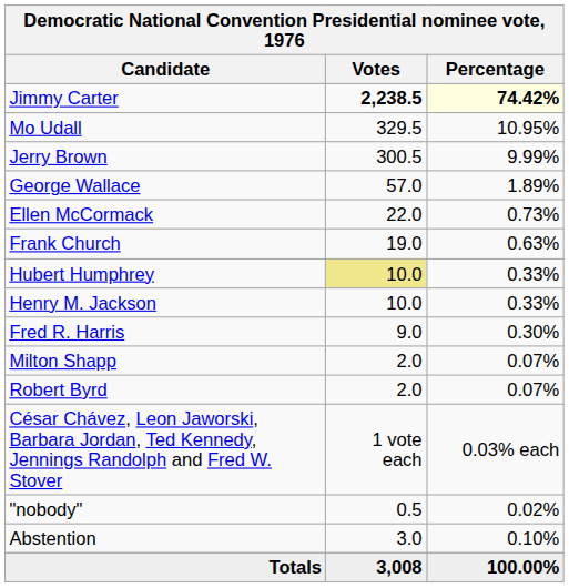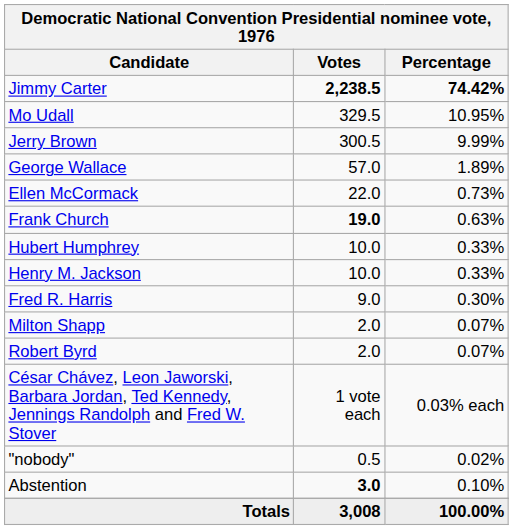Jimmy Carter | Percentage: lightyellow background -> no background
Frank Church | Votes: normal -> bold
Hubert Humphrey | Votes: khaki background -> no background
Abstention | Votes: normal -> bold
